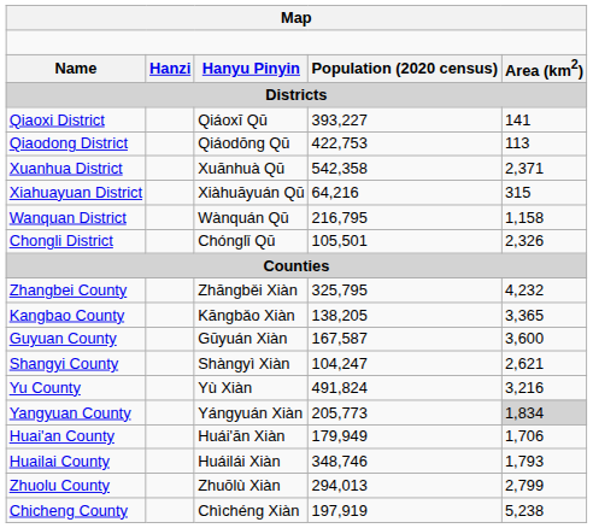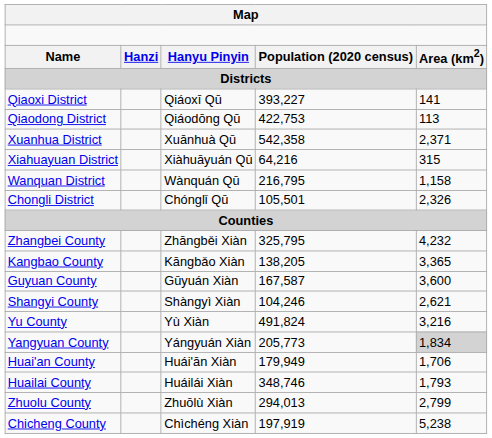Shangyi County | column 4: 104,247 -> 104,246
